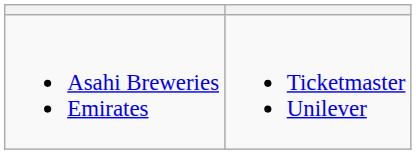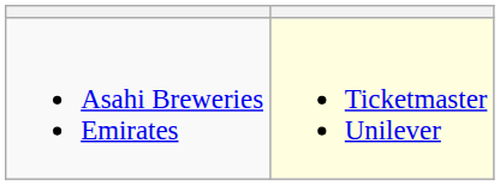Asahi Breweries Emirates | column 2: no background -> lightyellow background
